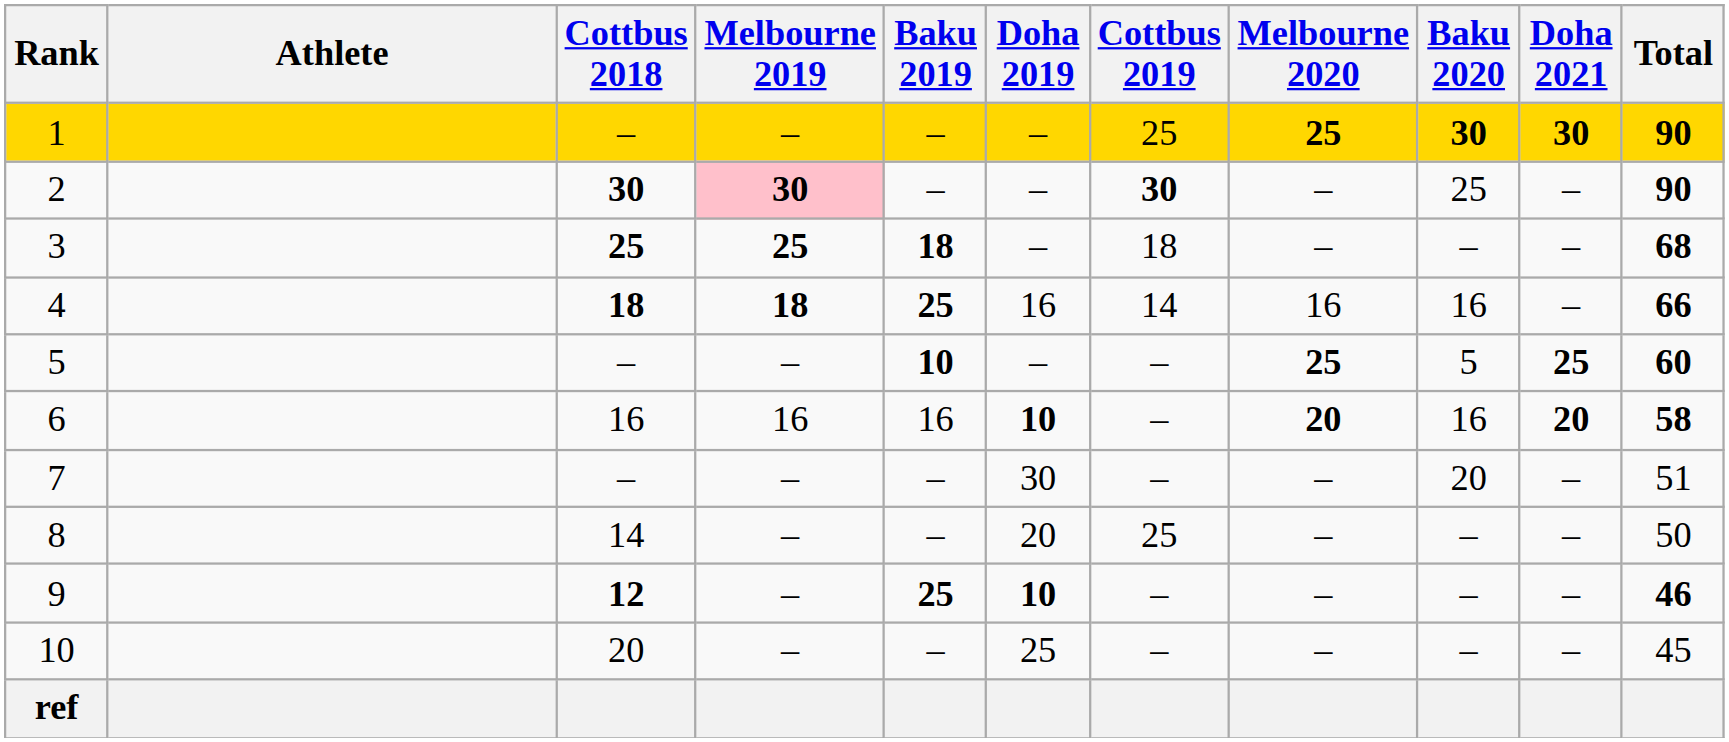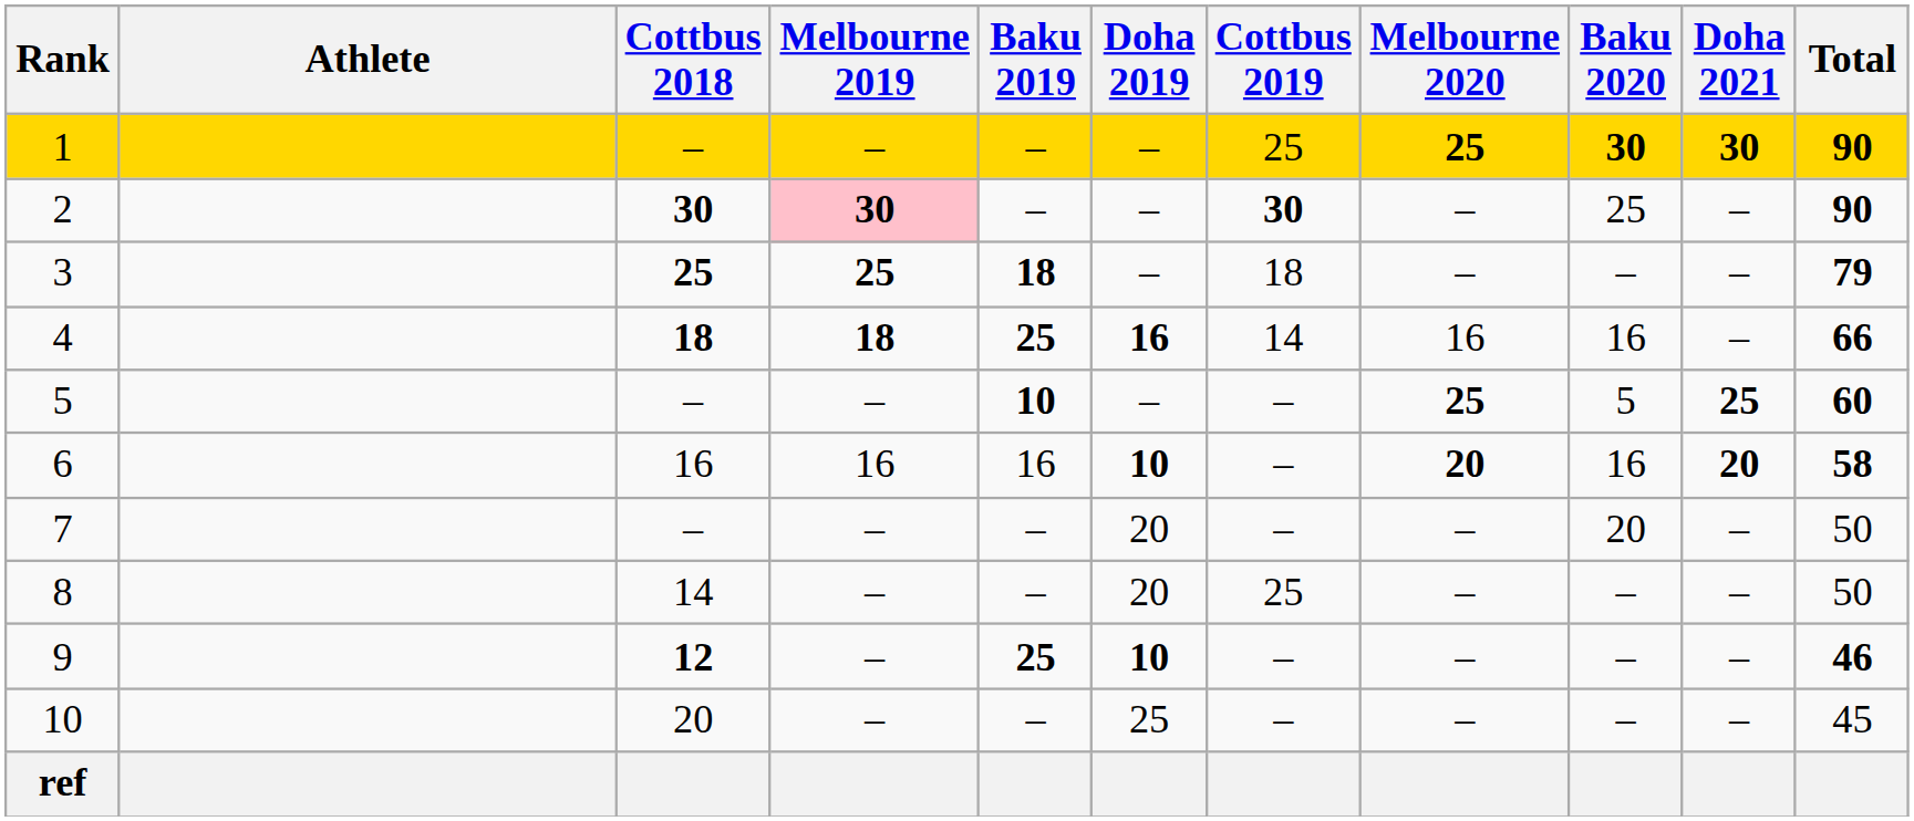3 | Total: 68 -> 79
4 | Doha 2019: normal -> bold
7 | Doha 2019: 30 -> 20
7 | Total: 51 -> 50
